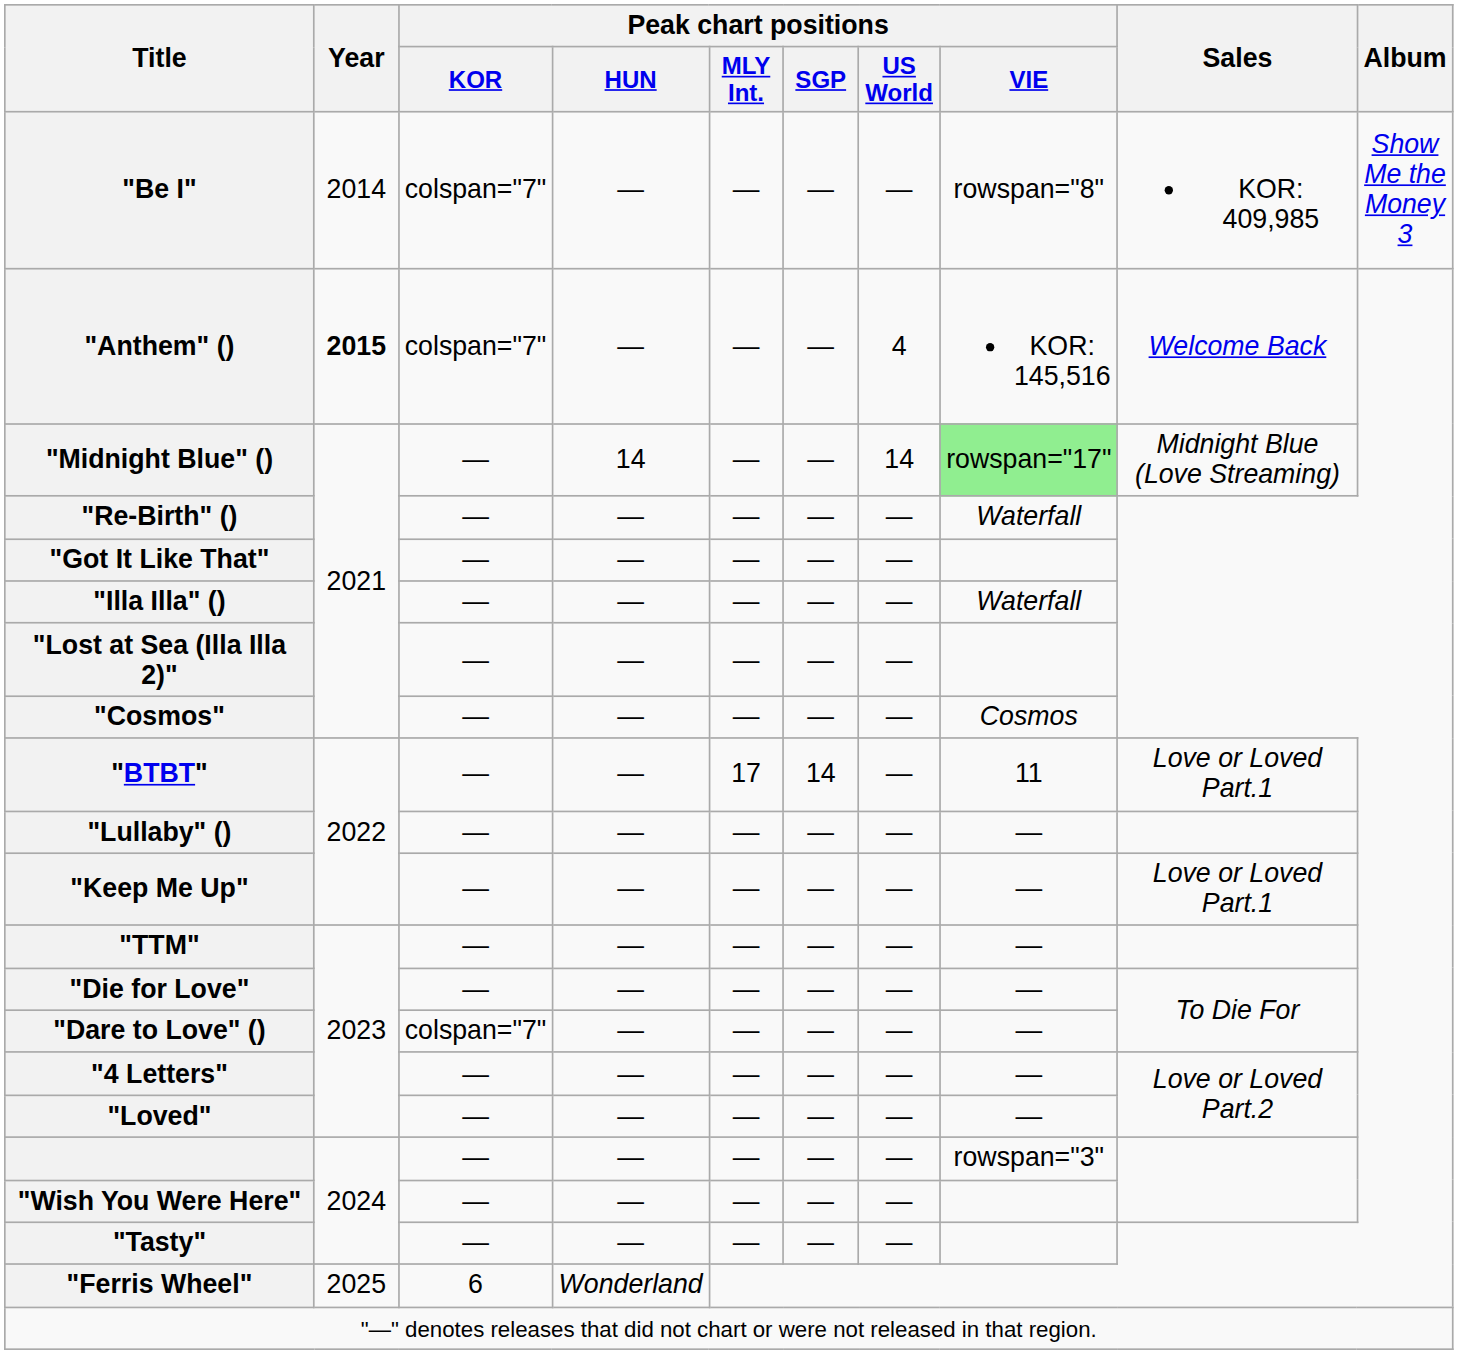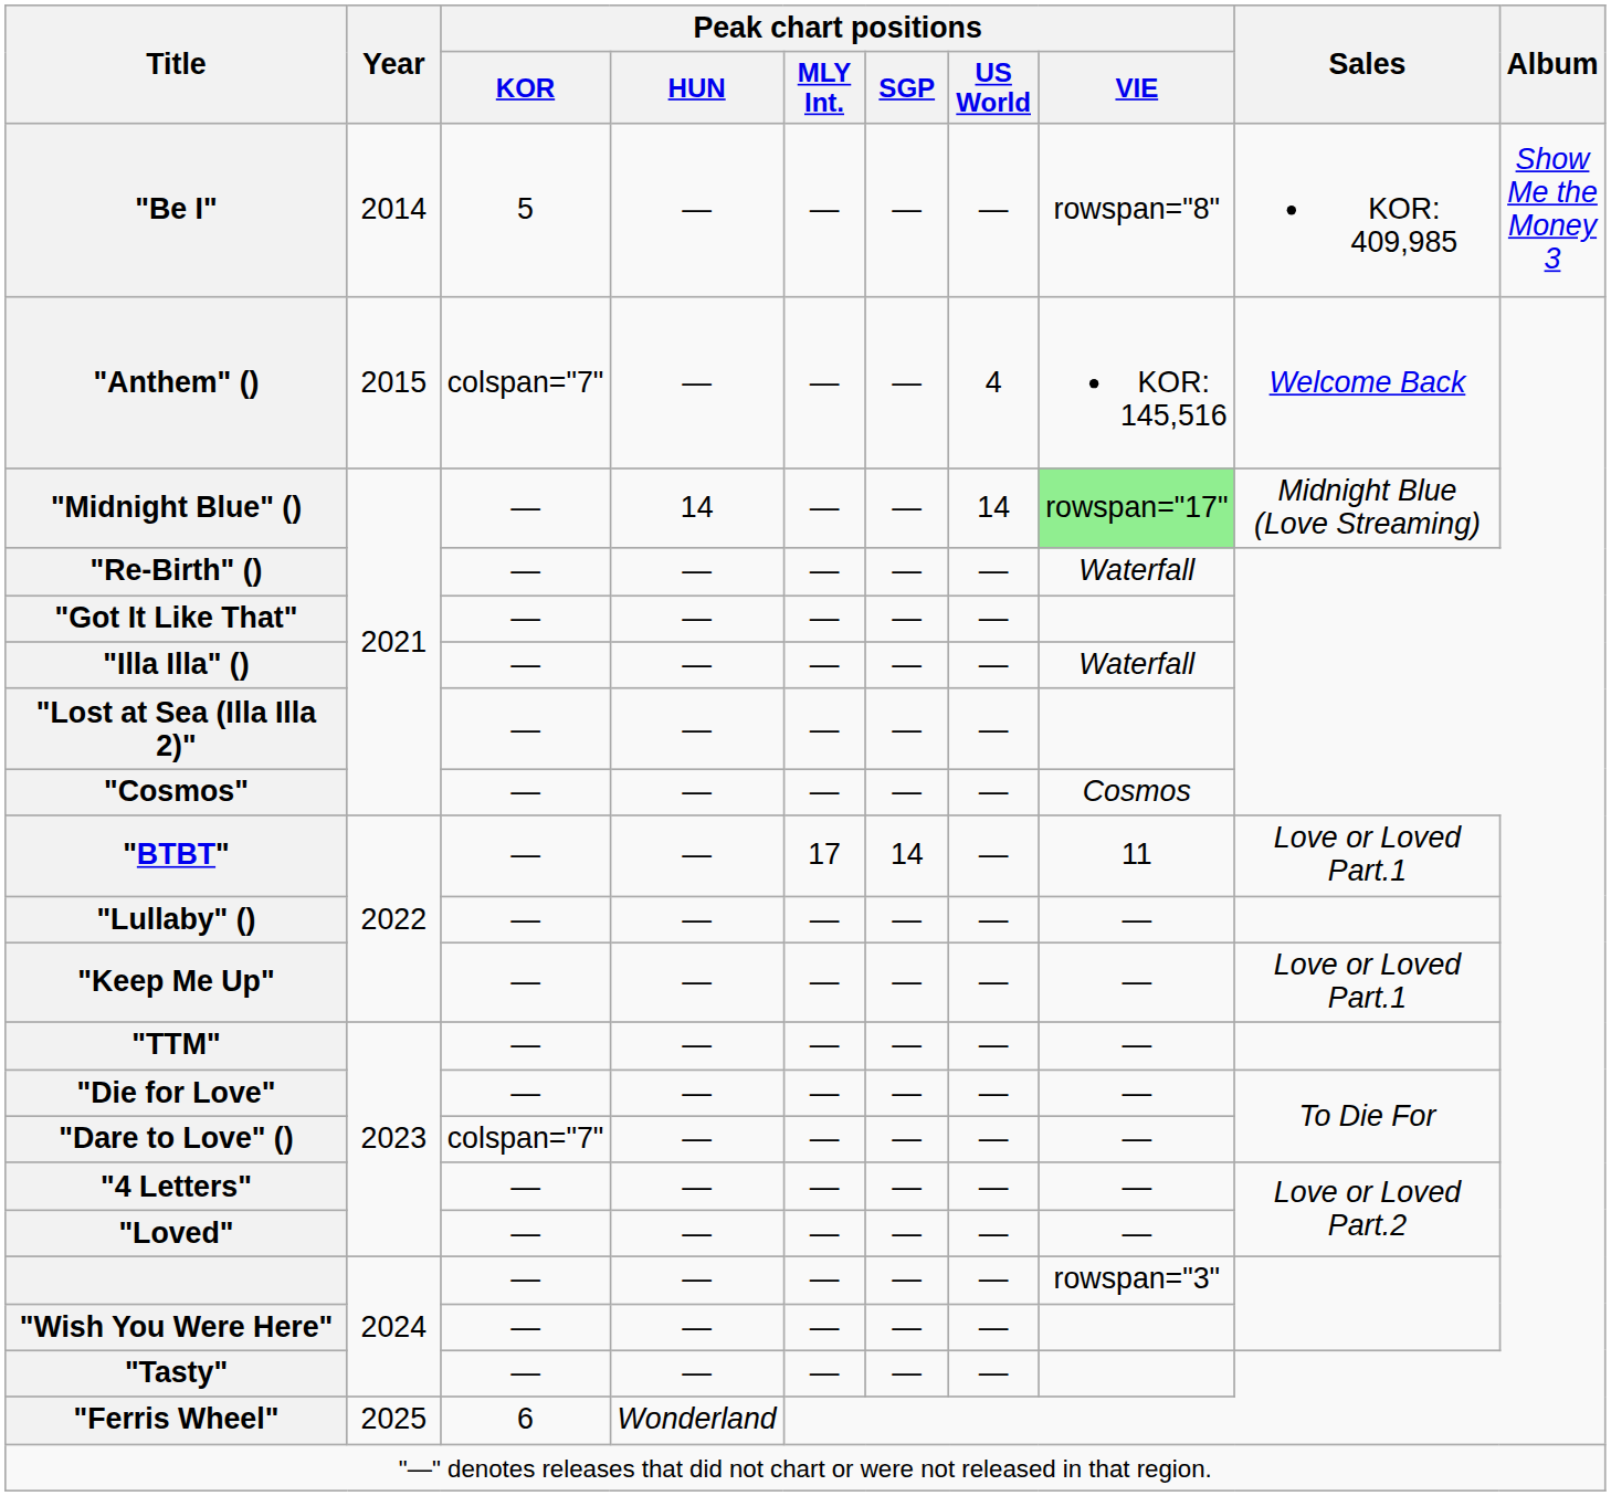"Be I" | Peak chart positions / KOR: colspan="7" -> 5
"Anthem" () | Year: bold -> normal
